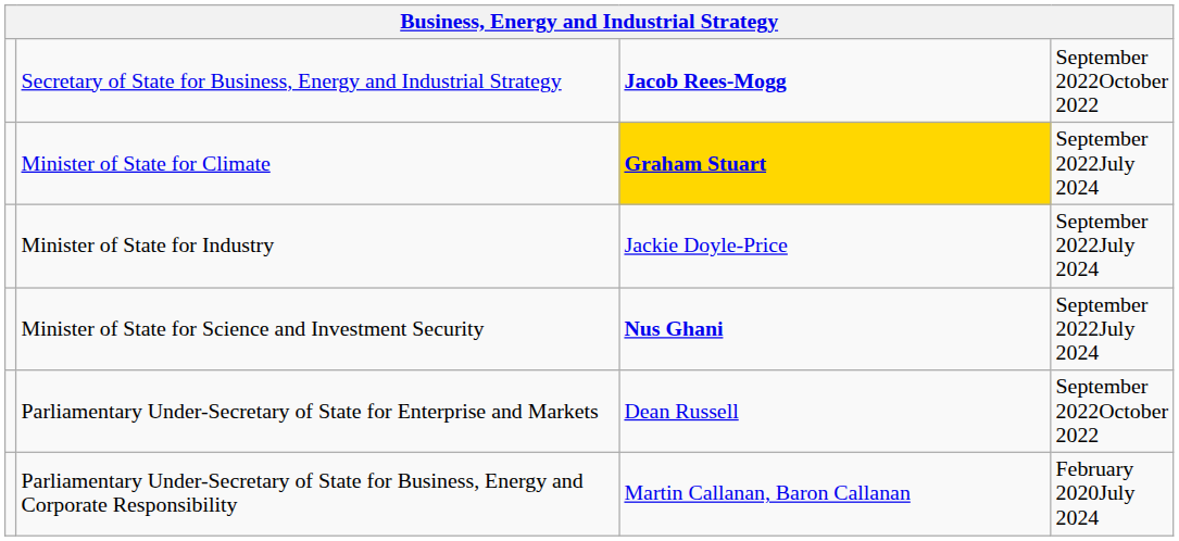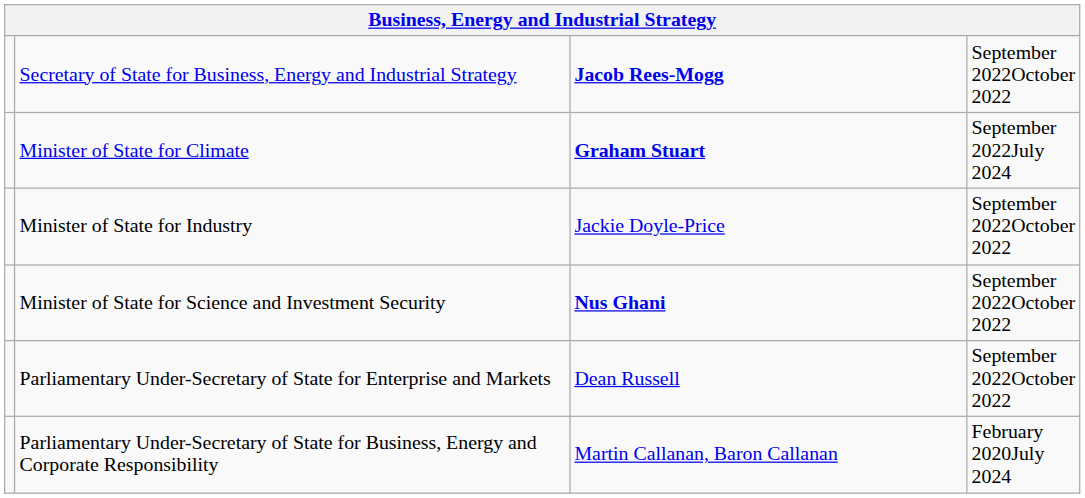Minister of State for Climate | column 3: gold background -> no background
Minister of State for Industry | column 4: September 2022July 2024 -> September 2022October 2022
Minister of State for Science and Investment Security | column 4: September 2022July 2024 -> September 2022October 2022
